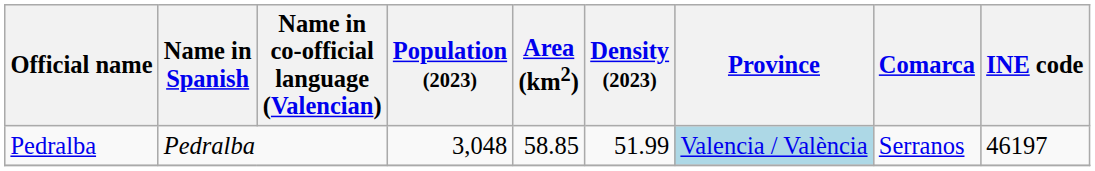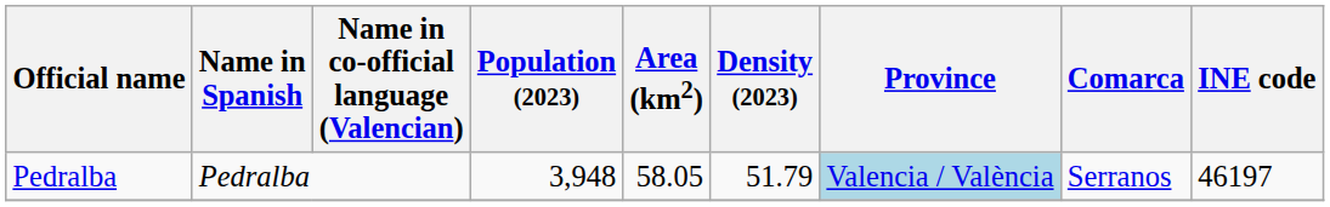row 2 | Population (2023): 3,048 -> 3,948
row 2 | Area (km2): 58.85 -> 58.05
row 2 | Density (2023): 51.99 -> 51.79
